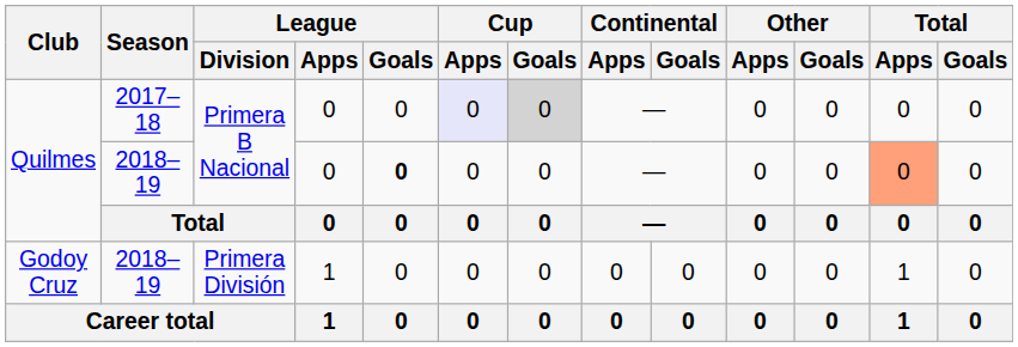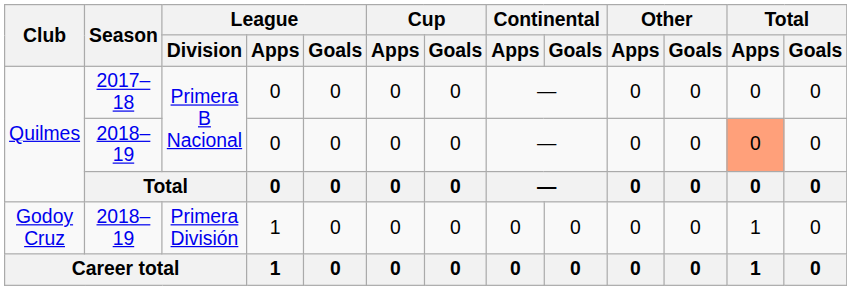Quilmes / 2017–18 | Cup / Apps: lavender background -> no background
Quilmes / 2017–18 | Cup / Goals: lightgrey background -> no background
Quilmes / 2018–19 | League / Goals: bold -> normal
